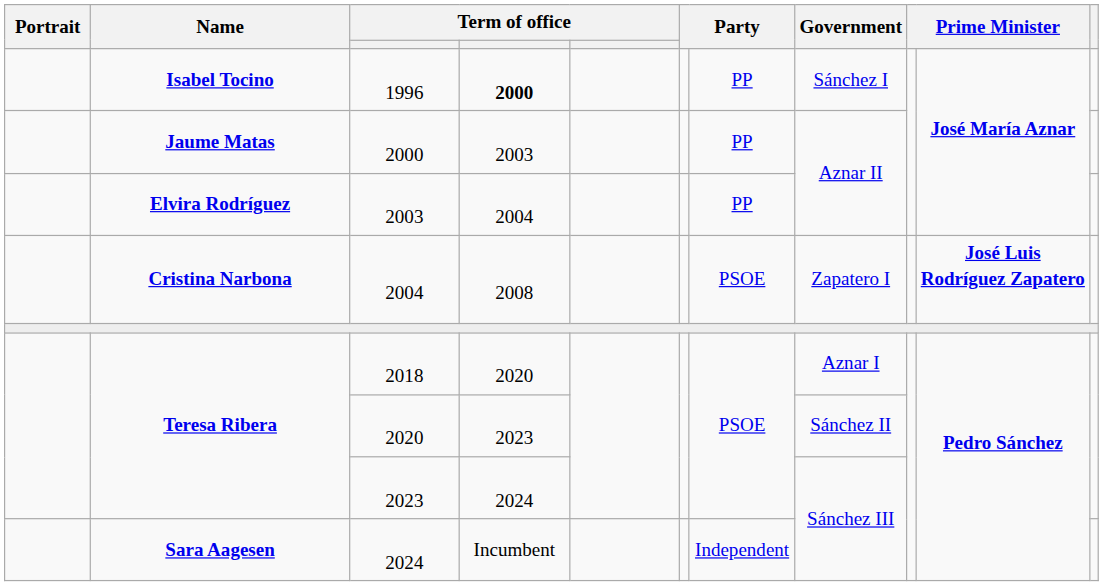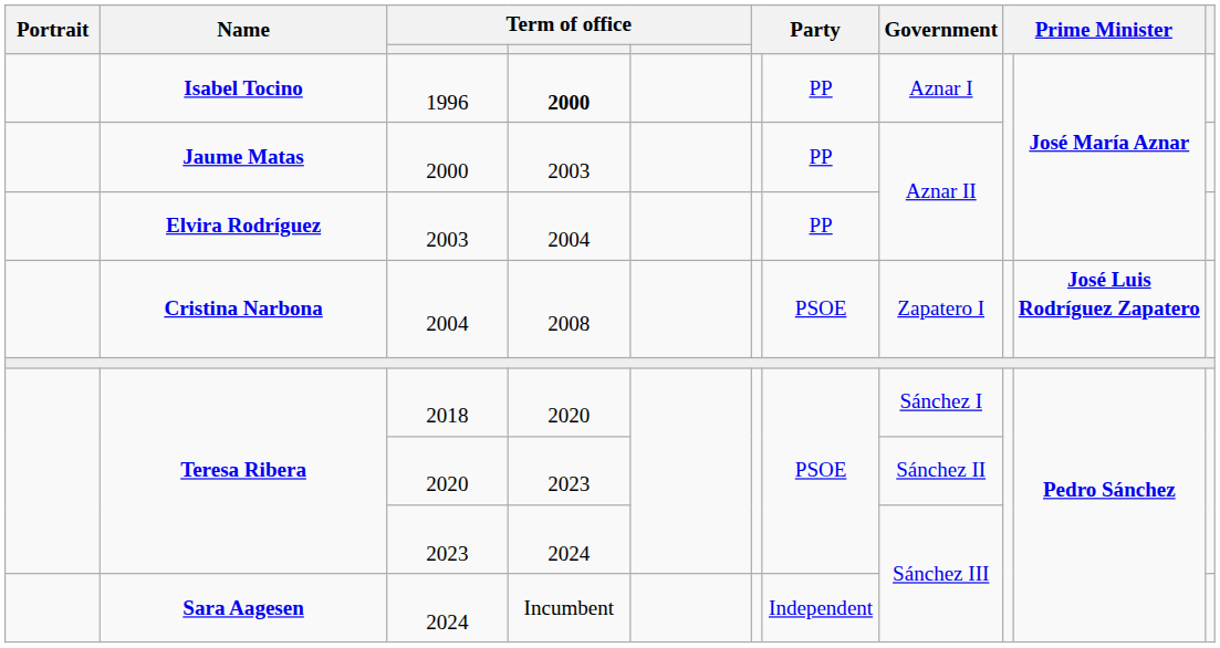1996 | Government: Sánchez I -> Aznar I
2018 | Government: Aznar I -> Sánchez I
